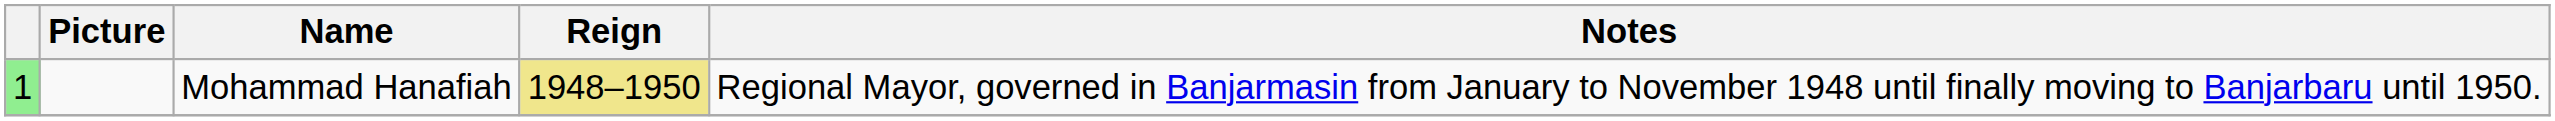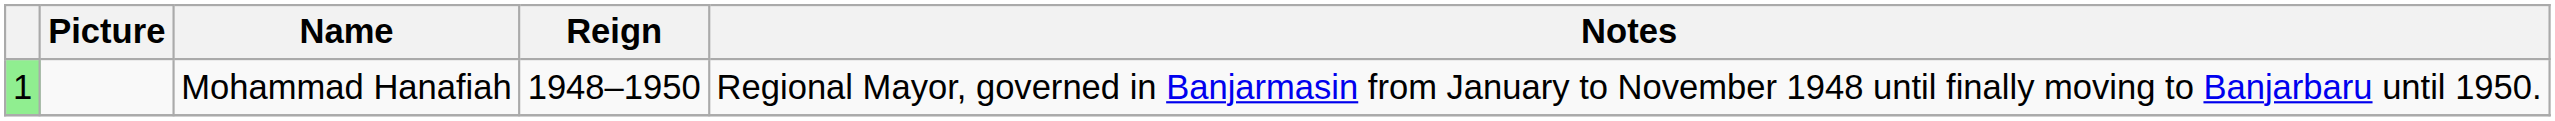Mohammad Hanafiah | Reign: khaki background -> no background
